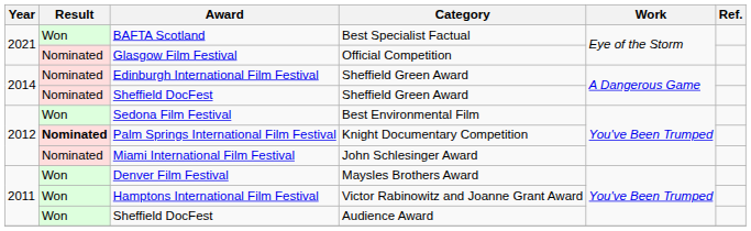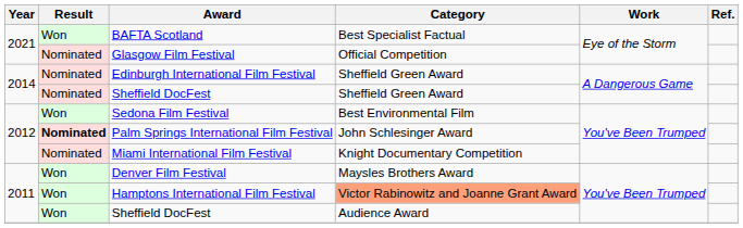Palm Springs International Film Festival | Category: Knight Documentary Competition -> John Schlesinger Award
Miami International Film Festival | Category: John Schlesinger Award -> Knight Documentary Competition
Hamptons International Film Festival | Category: no background -> lightsalmon background
